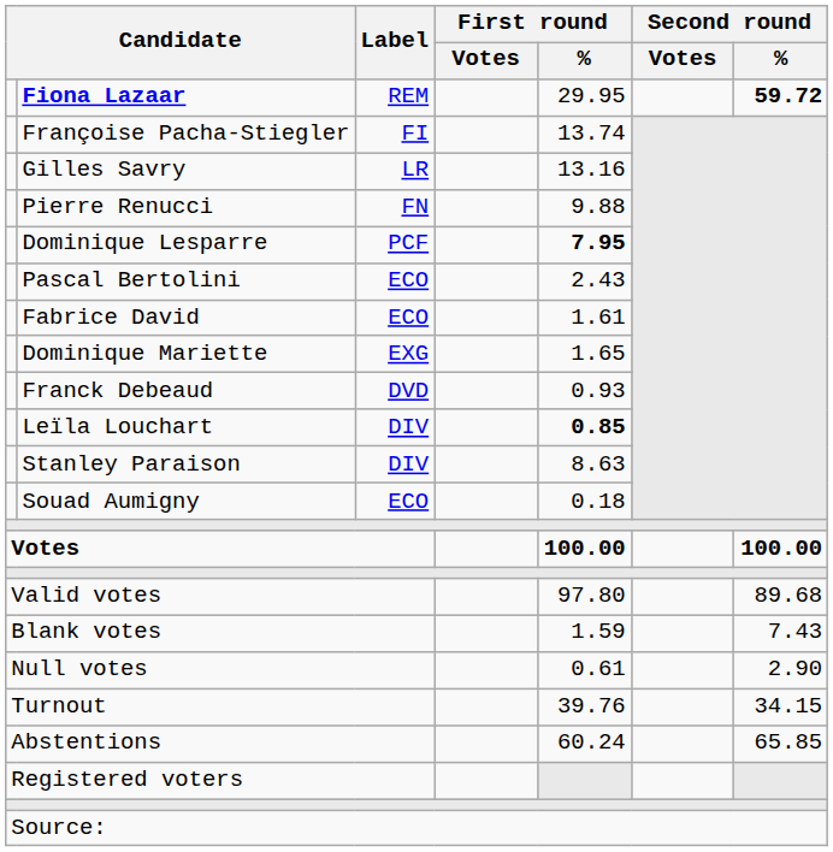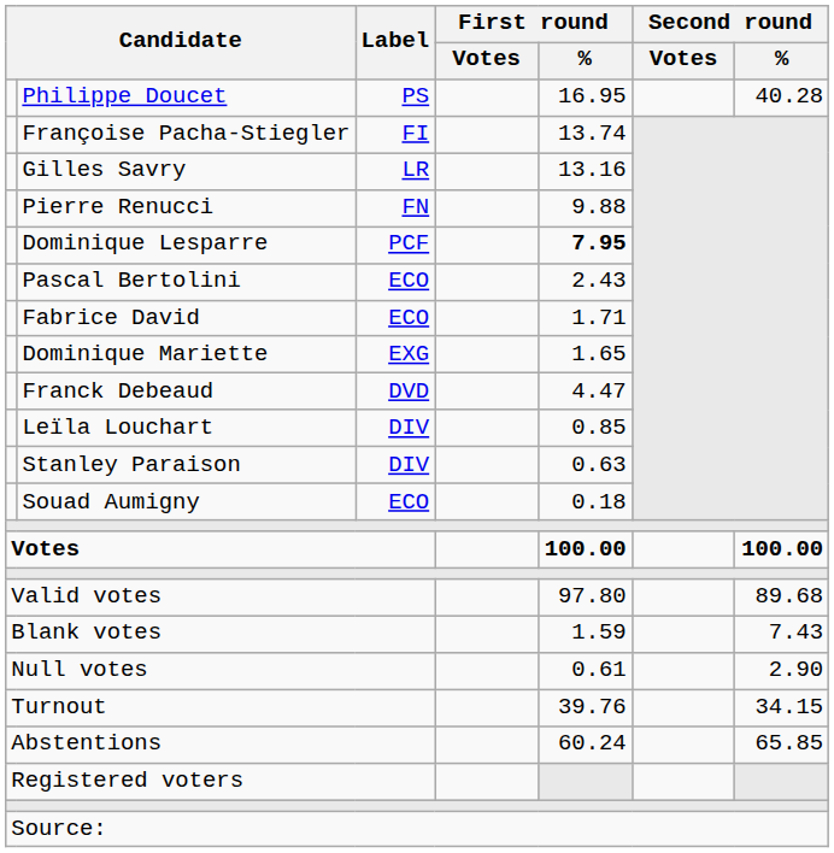- row: Fiona Lazaar | REM | 29.95 | 59.72
+ row: Philippe Doucet | PS | 16.95 | 40.28
Fabrice David | First round / %: 1.61 -> 1.71
Franck Debeaud | First round / %: 0.93 -> 4.47
Leïla Louchart | First round / %: bold -> normal
Stanley Paraison | First round / %: 8.63 -> 0.63
